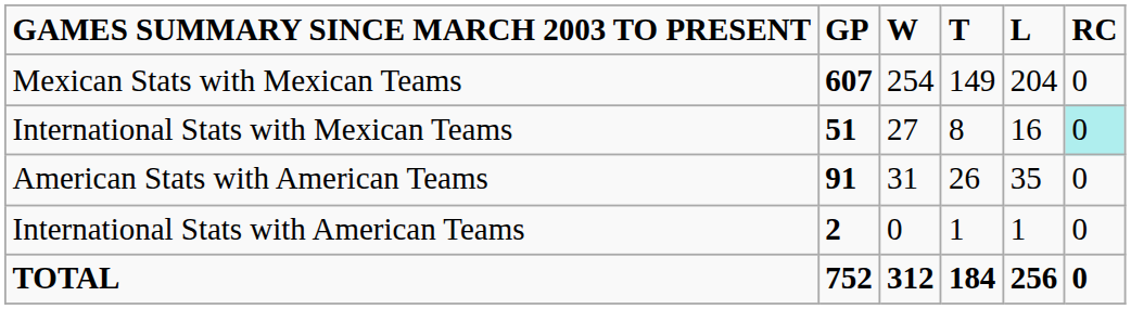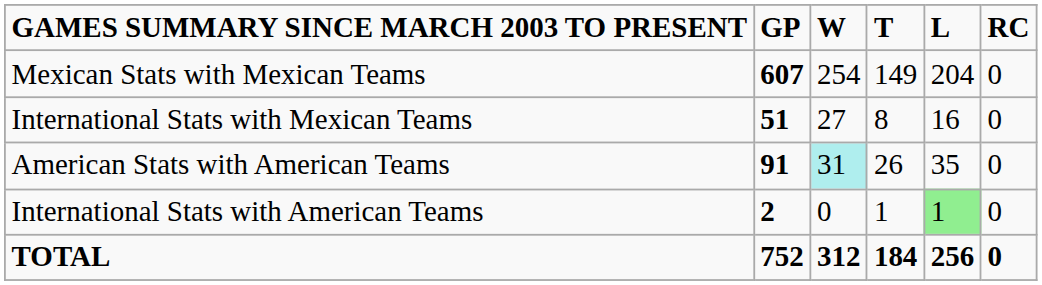International Stats with Mexican Teams | RC: paleturquoise background -> no background
American Stats with American Teams | W: no background -> paleturquoise background
International Stats with American Teams | L: no background -> lightgreen background
